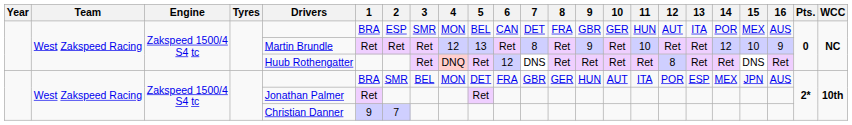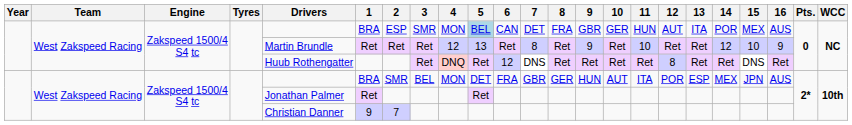row 2 | 5: no background -> lightblue background
